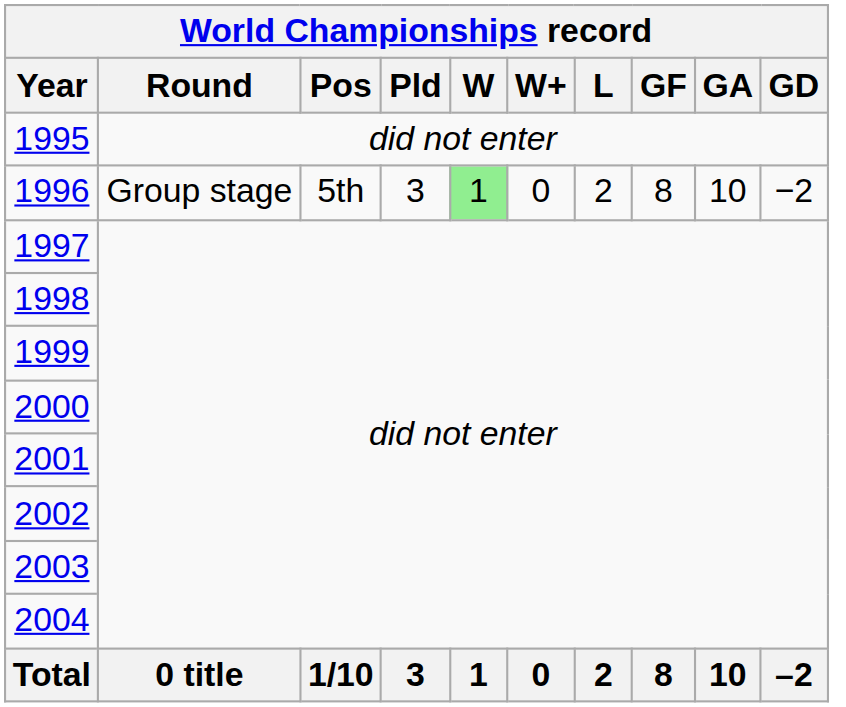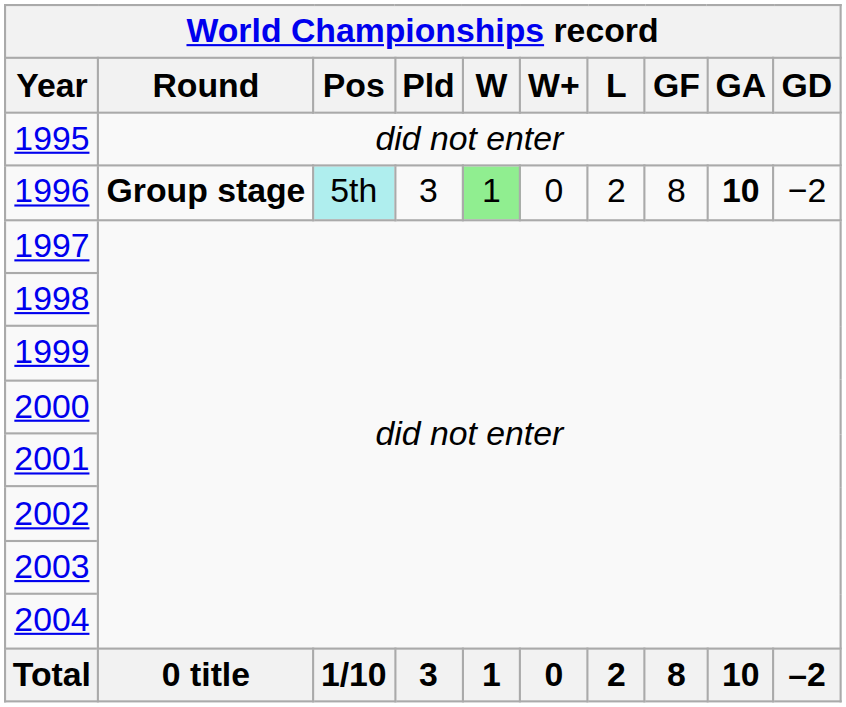1996 | Round: normal -> bold
1996 | Pos: no background -> paleturquoise background
1996 | GA: normal -> bold
